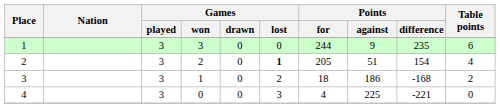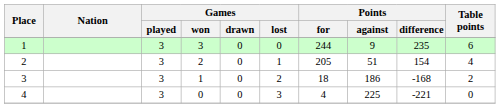row 4 | Games / lost: bold -> normal
